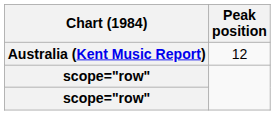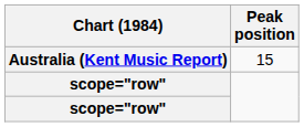Australia (Kent Music Report) | Peak position: 12 -> 15
